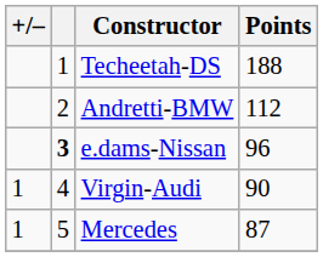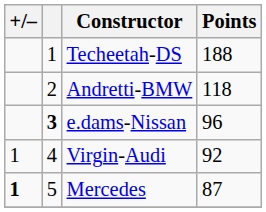Andretti-BMW | Points: 112 -> 118
Virgin-Audi | Points: 90 -> 92
Mercedes | +/–: normal -> bold
